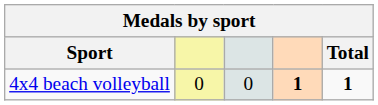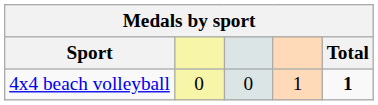4x4 beach volleyball | column 4: bold -> normal
